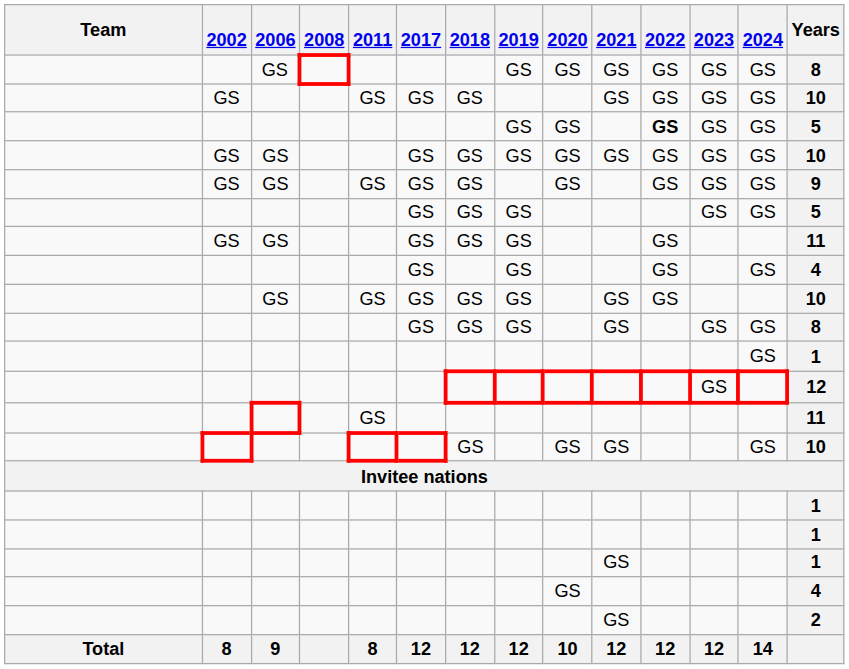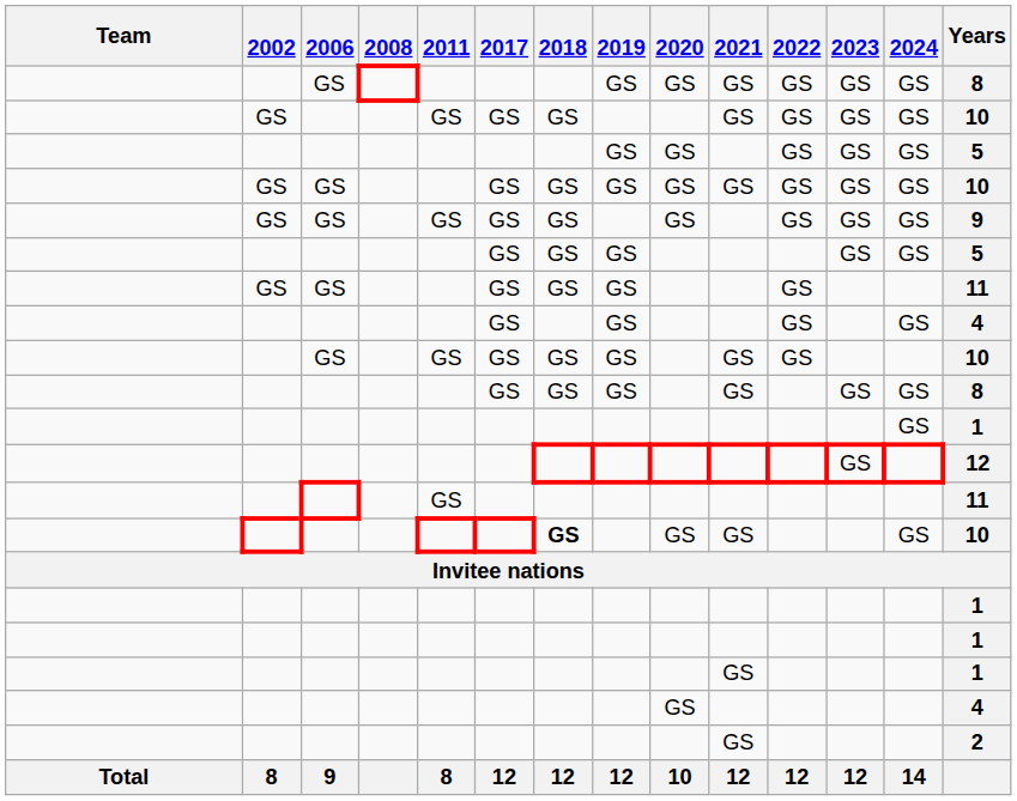row 4 | 2022: bold -> normal
row 15 | 2018: normal -> bold
